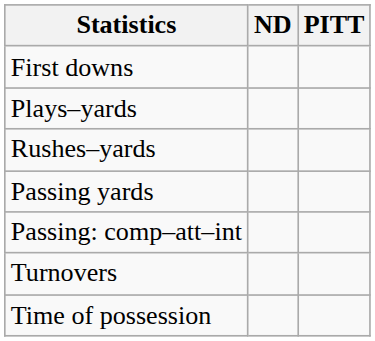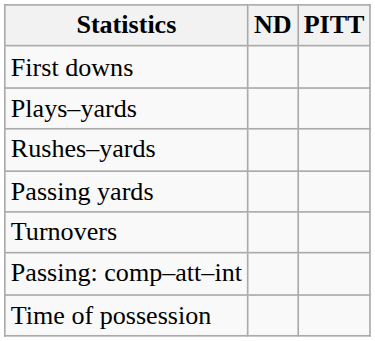rows swapped: Passing: comp–att–int <-> Turnovers
